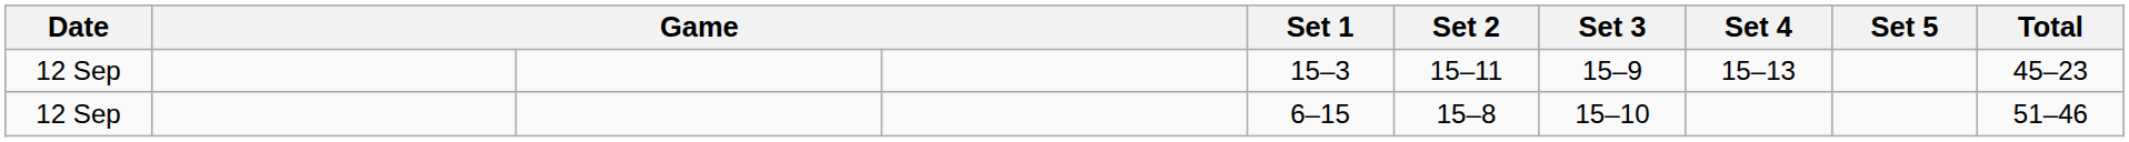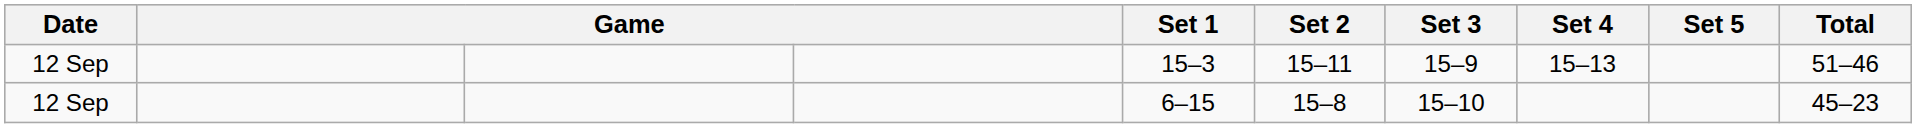row 2 | Total: 45–23 -> 51–46
row 3 | Total: 51–46 -> 45–23
